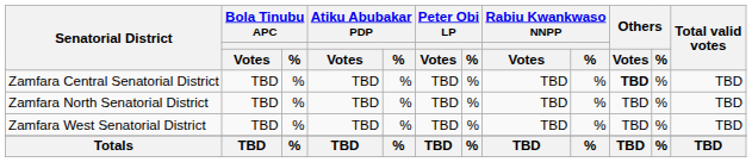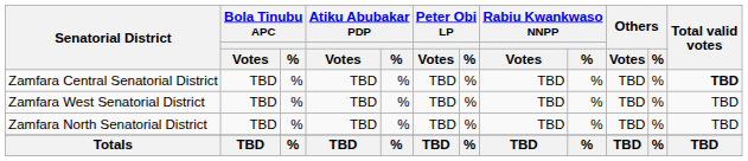Zamfara Central Senatorial District | Others / Votes: bold -> normal
Zamfara Central Senatorial District | Total valid votes: normal -> bold
rows swapped: Zamfara North Senatorial District <-> Zamfara West Senatorial District
